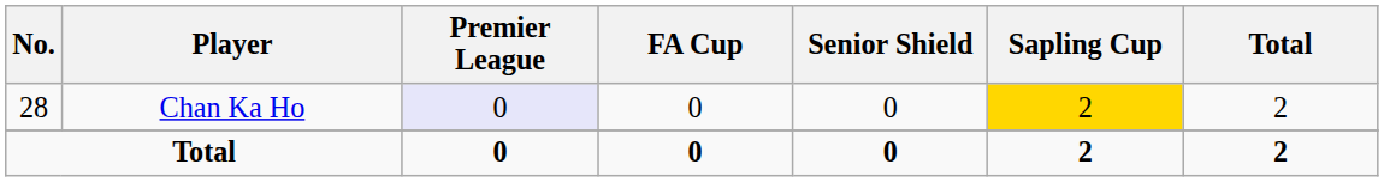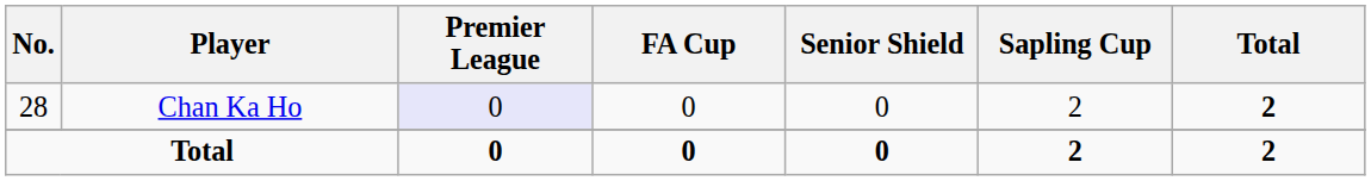28 | Sapling Cup: gold background -> no background
28 | Total: normal -> bold
